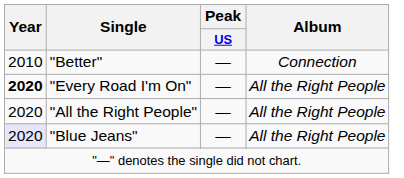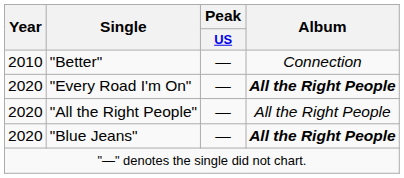"Every Road I'm On" | Year: bold -> normal
"Every Road I'm On" | Album: normal -> bold
"Blue Jeans" | Year: lavender background -> no background
"Blue Jeans" | Album: normal -> bold
